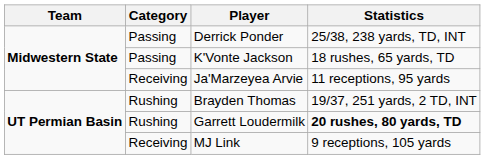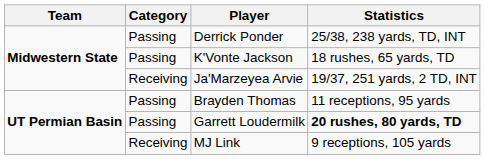Ja'Marzeyea Arvie | Statistics: 11 receptions, 95 yards -> 19/37, 251 yards, 2 TD, INT
Brayden Thomas | Category: Rushing -> Passing
Brayden Thomas | Statistics: 19/37, 251 yards, 2 TD, INT -> 11 receptions, 95 yards
Garrett Loudermilk | Category: Rushing -> Passing
